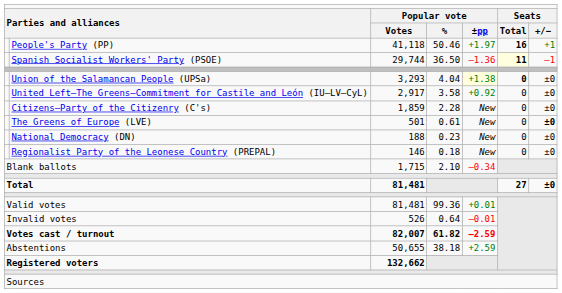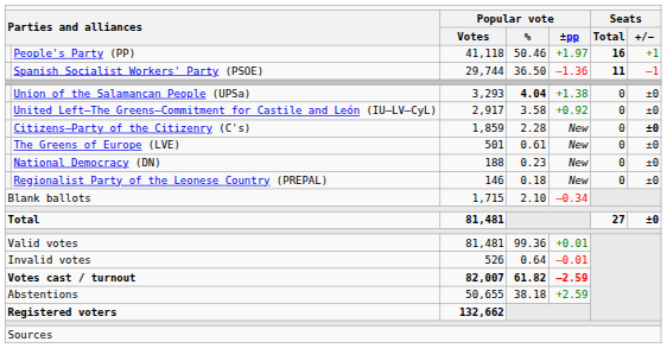Spanish Socialist Workers' Party (PSOE) | column 6: lightyellow background -> no background
Union of the Salamancan People (UPSa) | column 4: normal -> bold
Union of the Salamancan People (UPSa) | column 5: lightyellow background -> no background
Union of the Salamancan People (UPSa) | column 6: bold -> normal
Citizens–Party of the Citizenry (C's) | column 7: normal -> bold
The Greens of Europe (LVE) | column 7: bold -> normal
